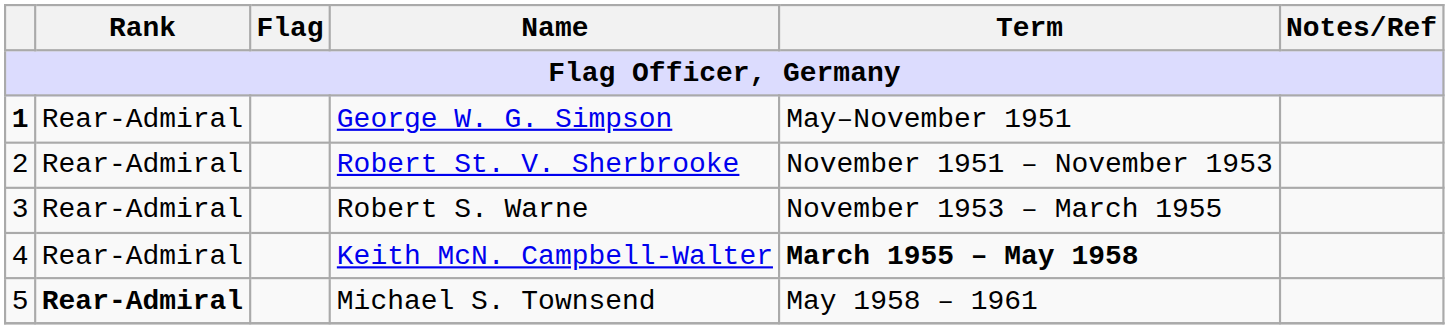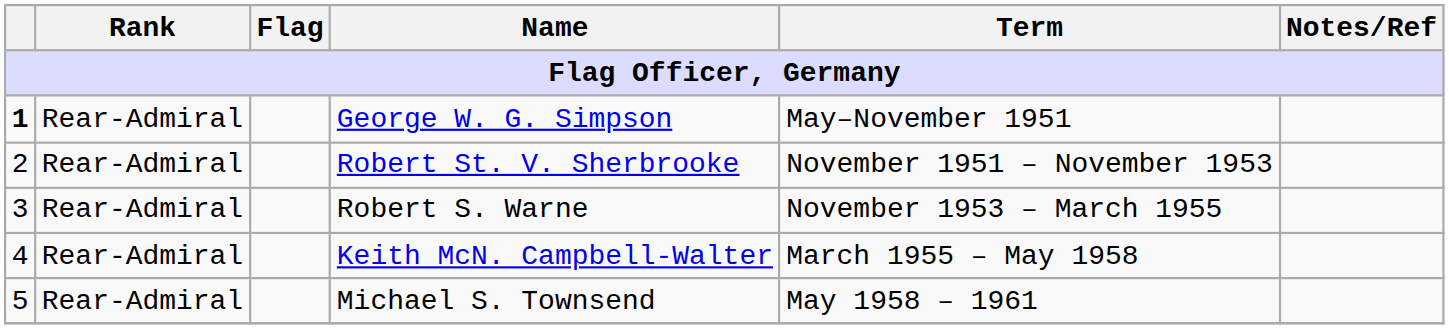Keith McN. Campbell-Walter | Term: bold -> normal
Michael S. Townsend | Rank: bold -> normal
